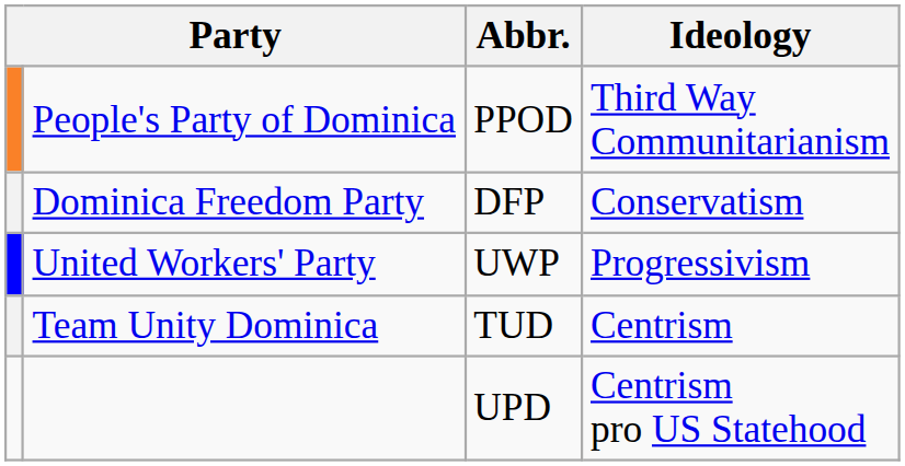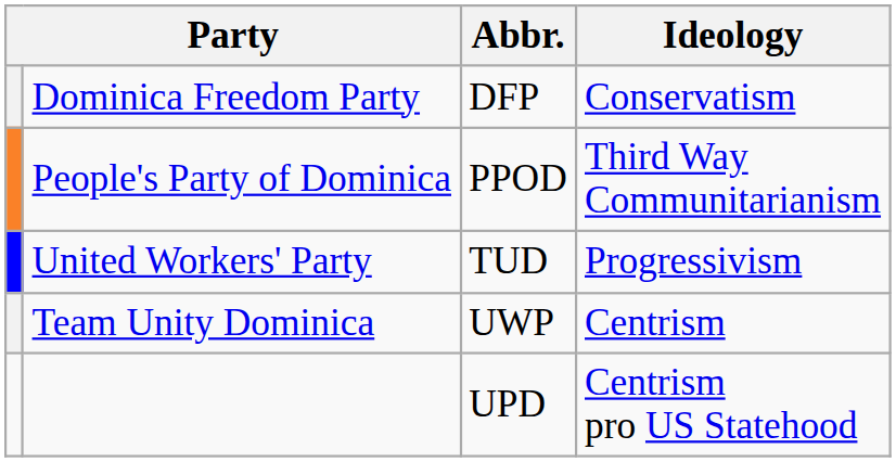rows swapped: Dominica Freedom Party <-> People's Party of Dominica
United Workers' Party | Abbr.: UWP -> TUD
Team Unity Dominica | Abbr.: TUD -> UWP
